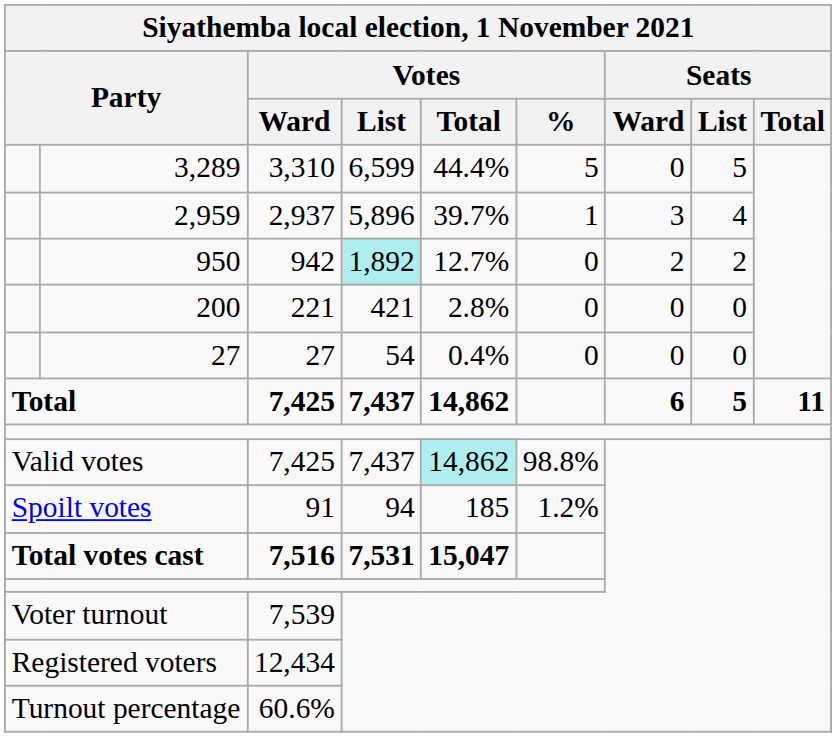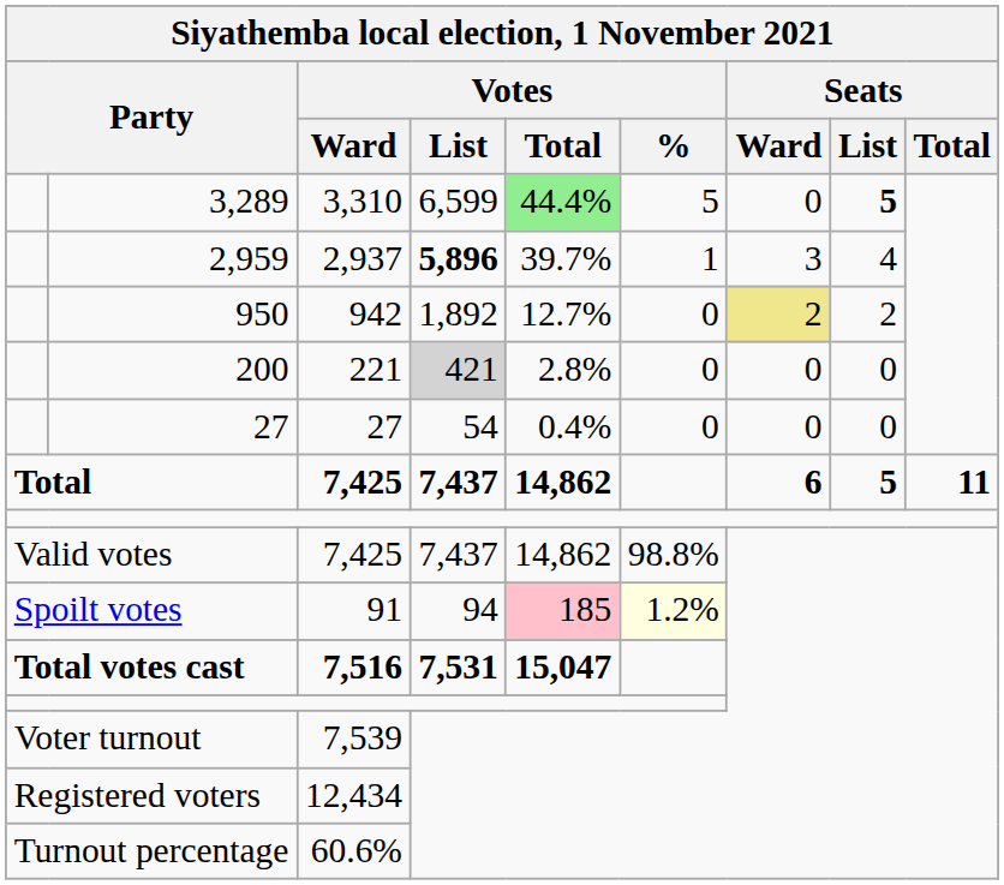3,289 | Votes / Total: no background -> lightgreen background
3,289 | Seats / List: normal -> bold
2,959 | Votes / List: normal -> bold
950 | Votes / List: paleturquoise background -> no background
950 | Seats / Ward: no background -> khaki background
200 | Votes / List: no background -> lightgrey background
Valid votes | Votes / Total: paleturquoise background -> no background
Spoilt votes | Votes / Total: no background -> pink background
Spoilt votes | Votes / %: no background -> lightyellow background
